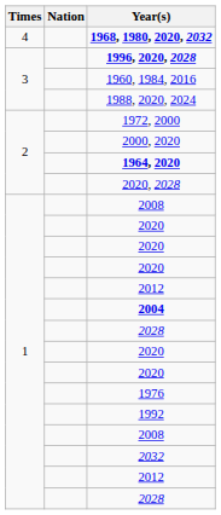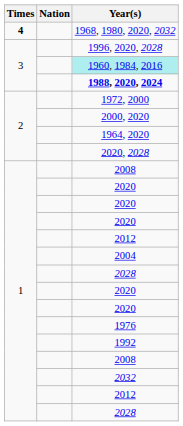1968, 1980, 2020, 2032 | Times: normal -> bold
1968, 1980, 2020, 2032 | Year(s): bold -> normal
1996, 2020, 2028 | Year(s): bold -> normal
1960, 1984, 2016 | Year(s): no background -> paleturquoise background
1988, 2020, 2024 | Year(s): normal -> bold
1964, 2020 | Year(s): bold -> normal
2004 | Year(s): bold -> normal
